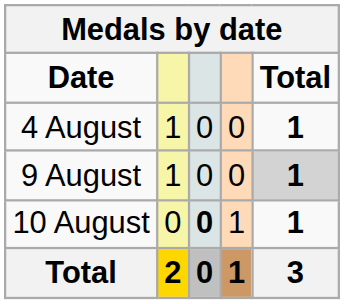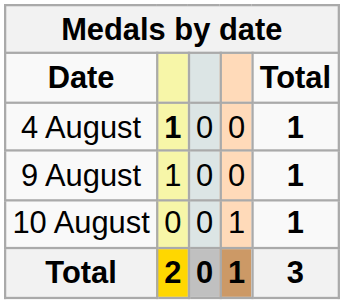4 August | column 2: normal -> bold
9 August | Total: lightgrey background -> no background
10 August | column 3: bold -> normal
